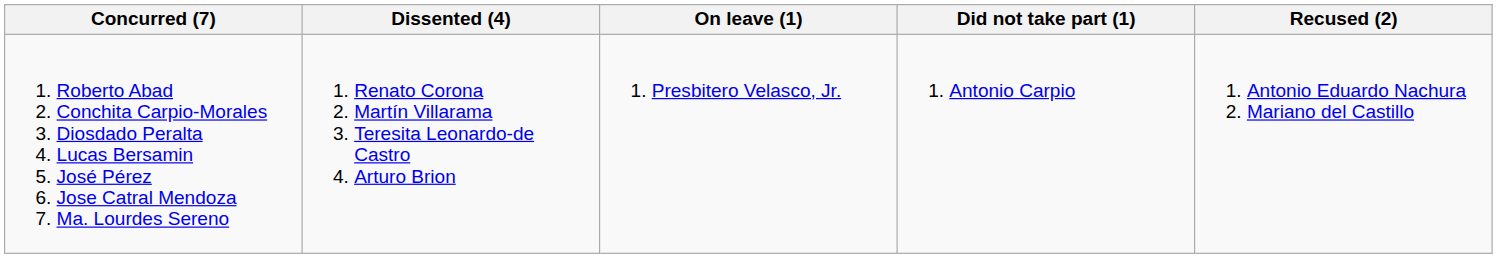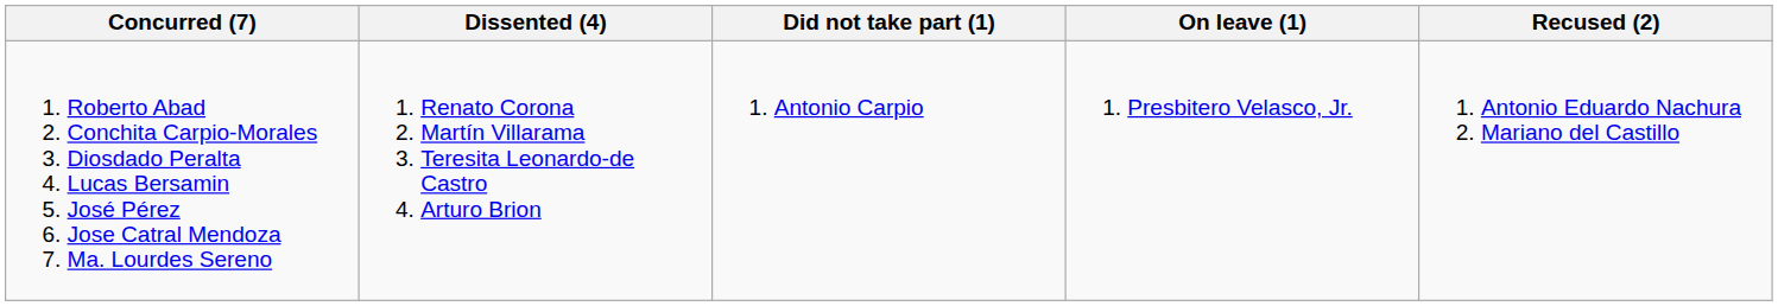columns swapped: Did not take part (1) <-> On leave (1)
